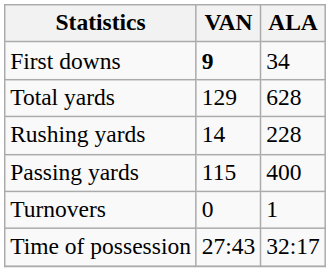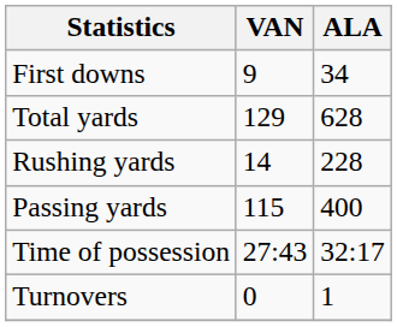First downs | VAN: bold -> normal
rows swapped: Turnovers <-> Time of possession
